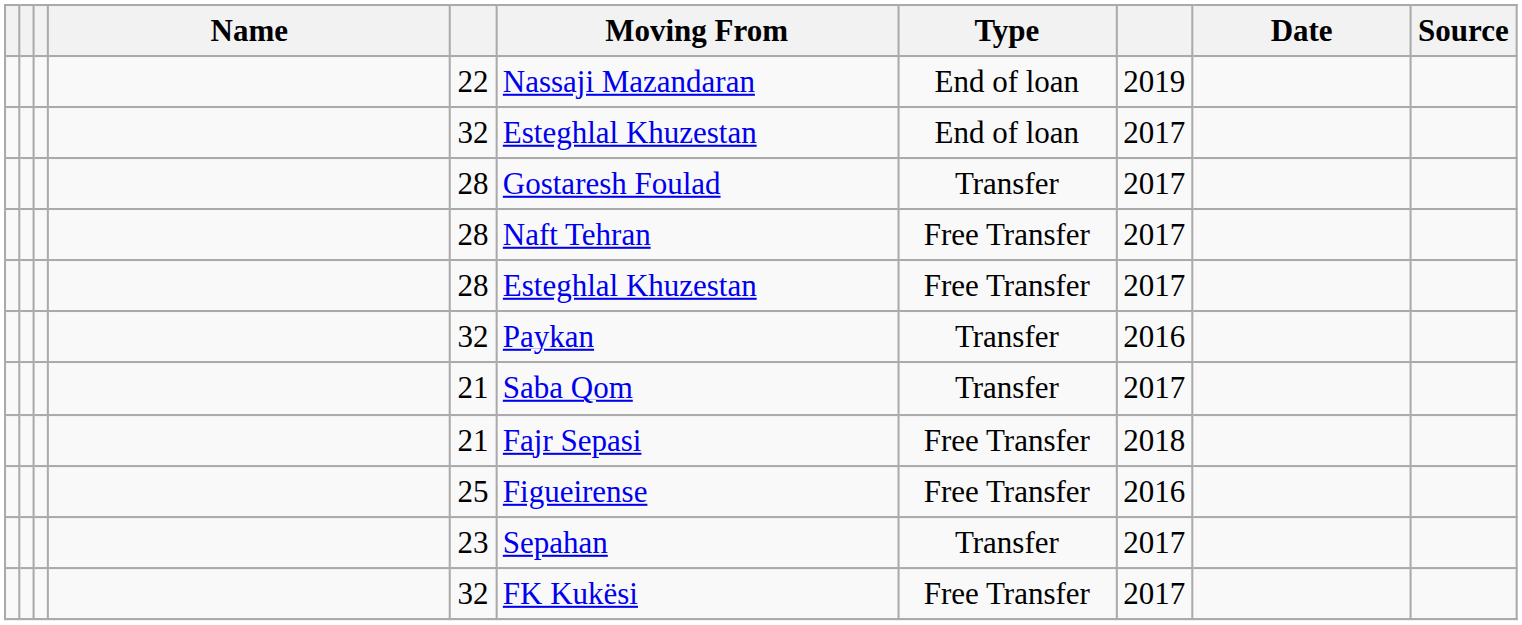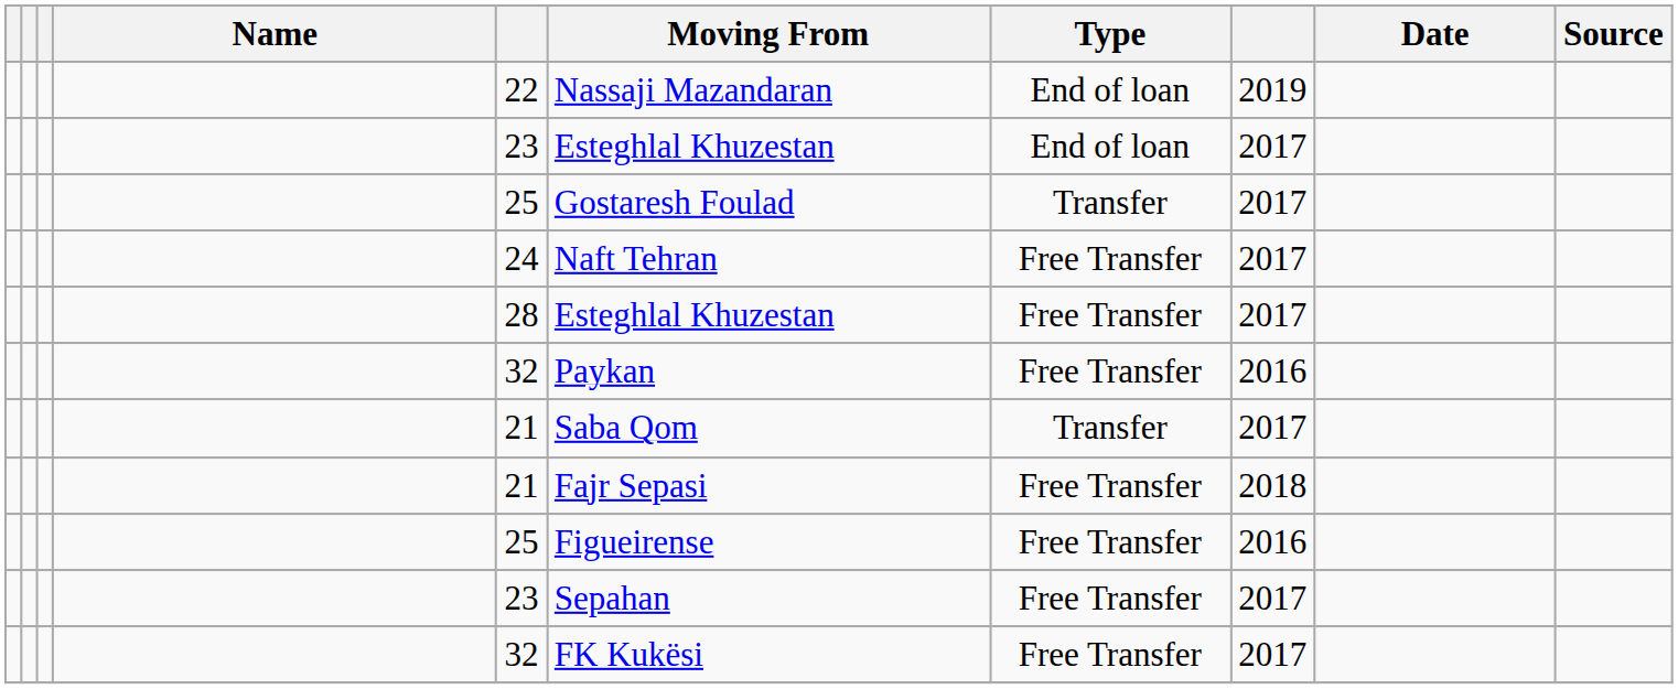row 3 | column 5: 32 -> 23
row 4 | column 5: 28 -> 25
row 5 | column 5: 28 -> 24
row 7 | Type: Transfer -> Free Transfer
row 11 | Type: Transfer -> Free Transfer
